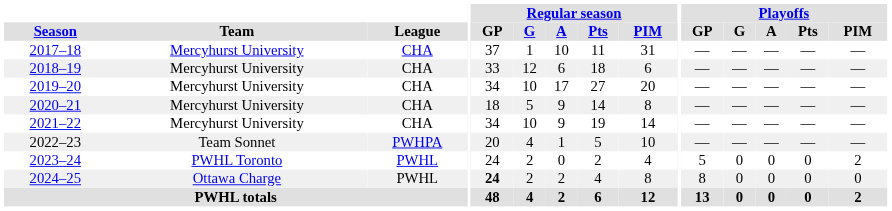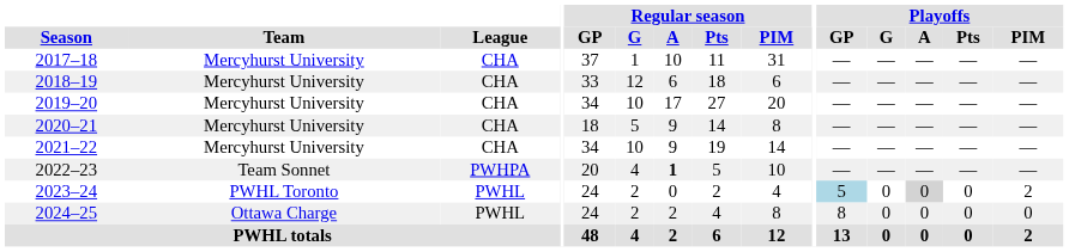2022–23 | Regular season / A: normal -> bold
2023–24 | Playoffs / GP: no background -> lightblue background
2023–24 | Playoffs / A: no background -> lightgrey background
2024–25 | Regular season / GP: bold -> normal
